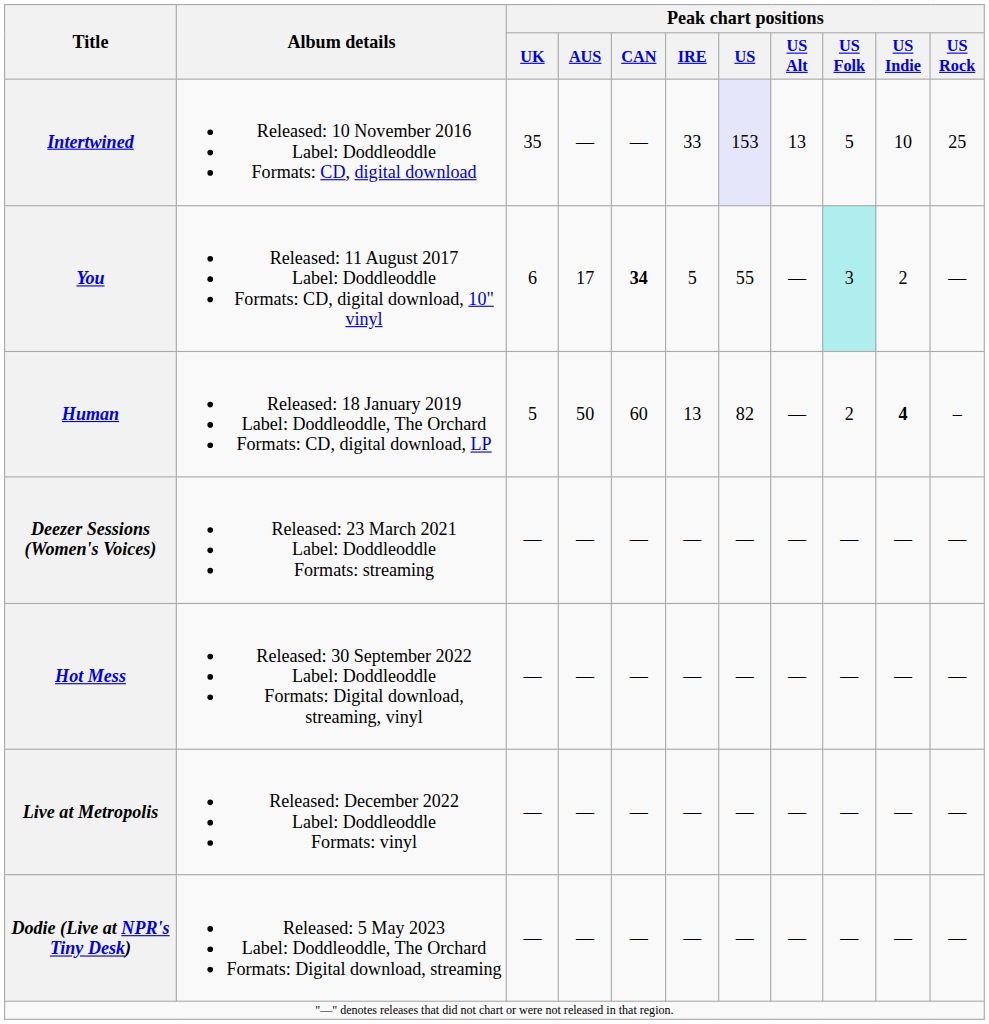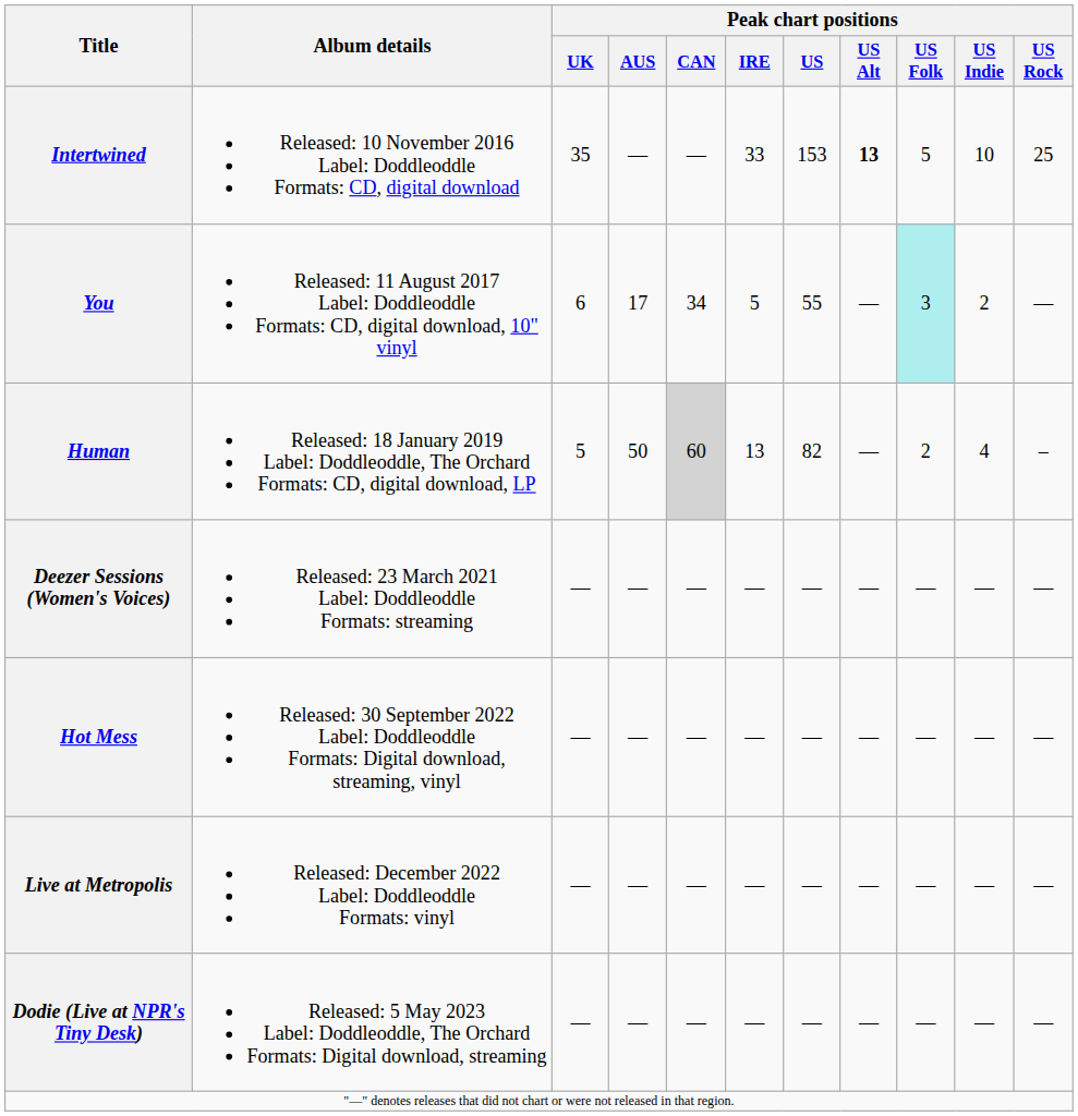Intertwined | Peak chart positions / US: lavender background -> no background
Intertwined | Peak chart positions / US Alt: normal -> bold
You | Peak chart positions / CAN: bold -> normal
Human | Peak chart positions / CAN: no background -> lightgrey background
Human | Peak chart positions / US Indie: bold -> normal
